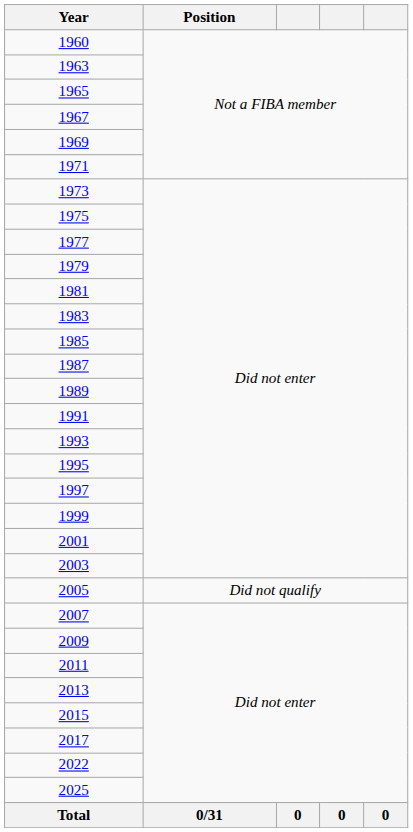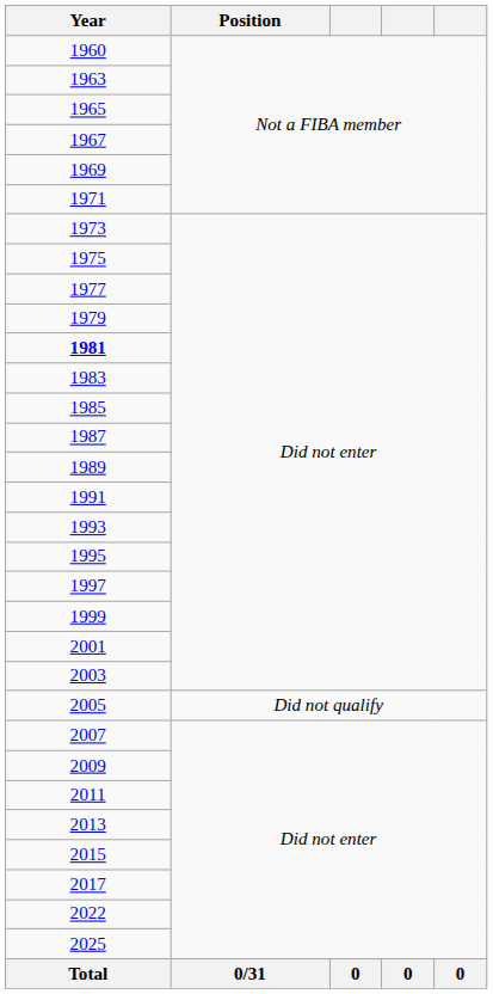1981 | Year: normal -> bold
